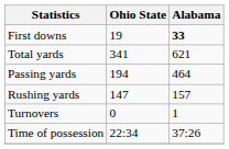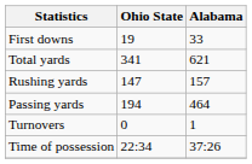First downs | Alabama: bold -> normal
rows swapped: Rushing yards <-> Passing yards
